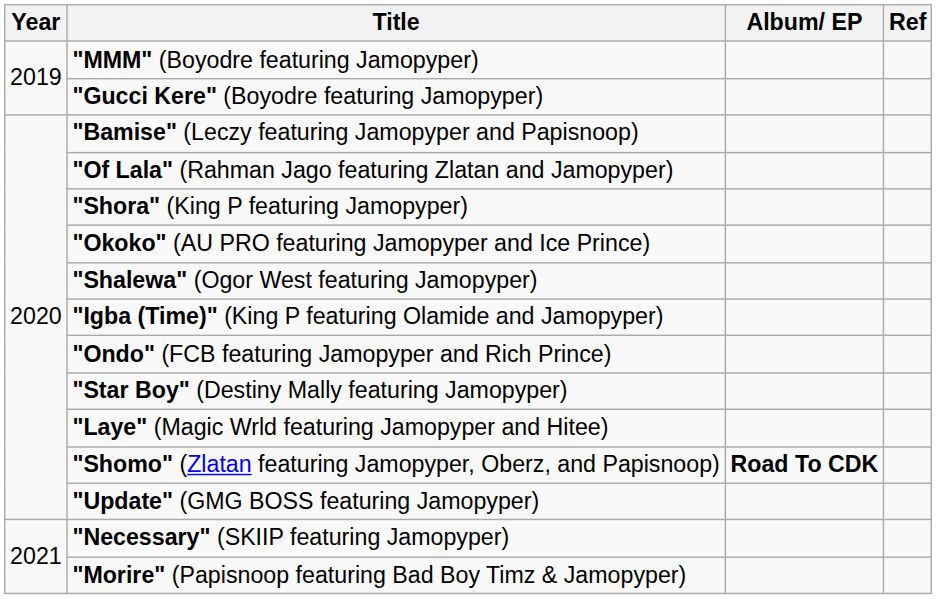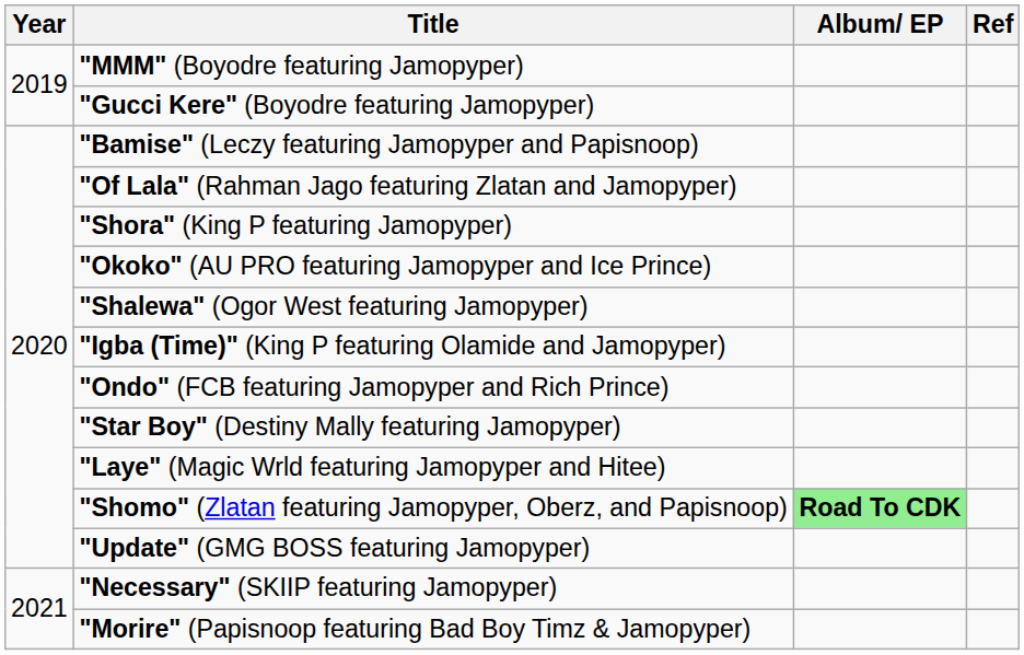"Shomo" (Zlatan featuring Jamopyper, Oberz, and Papisnoop) | Album/ EP: no background -> lightgreen background
